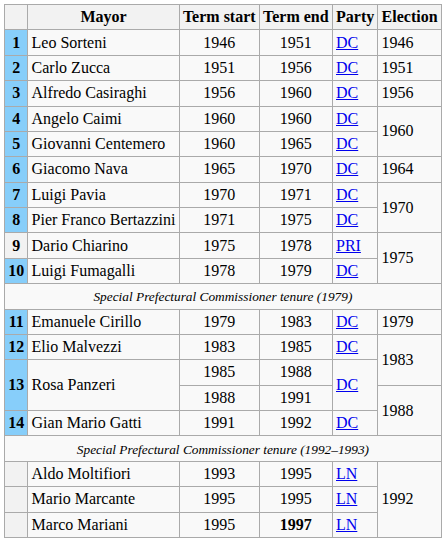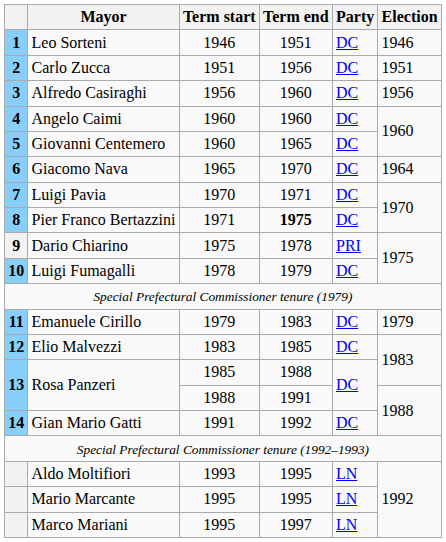Pier Franco Bertazzini | Term end: normal -> bold
Marco Mariani | Term end: bold -> normal
